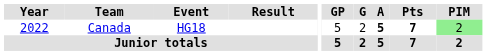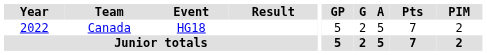Canada | A: bold -> normal
Canada | Pts: bold -> normal
Canada | PIM: lightgreen background -> no background
